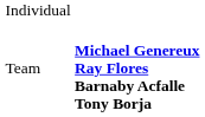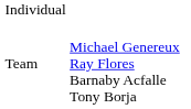Team | column 2: bold -> normal
